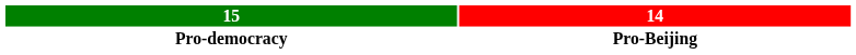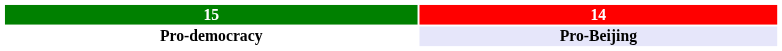Pro-democracy | 14: no background -> lavender background
